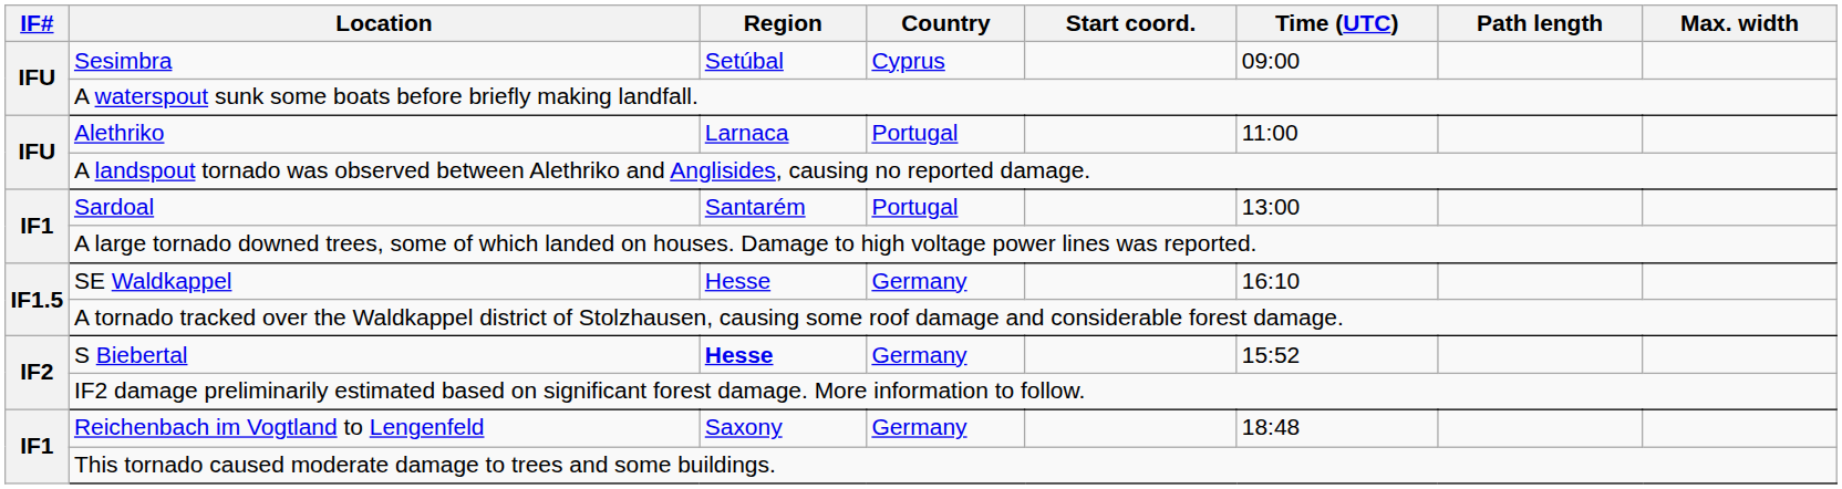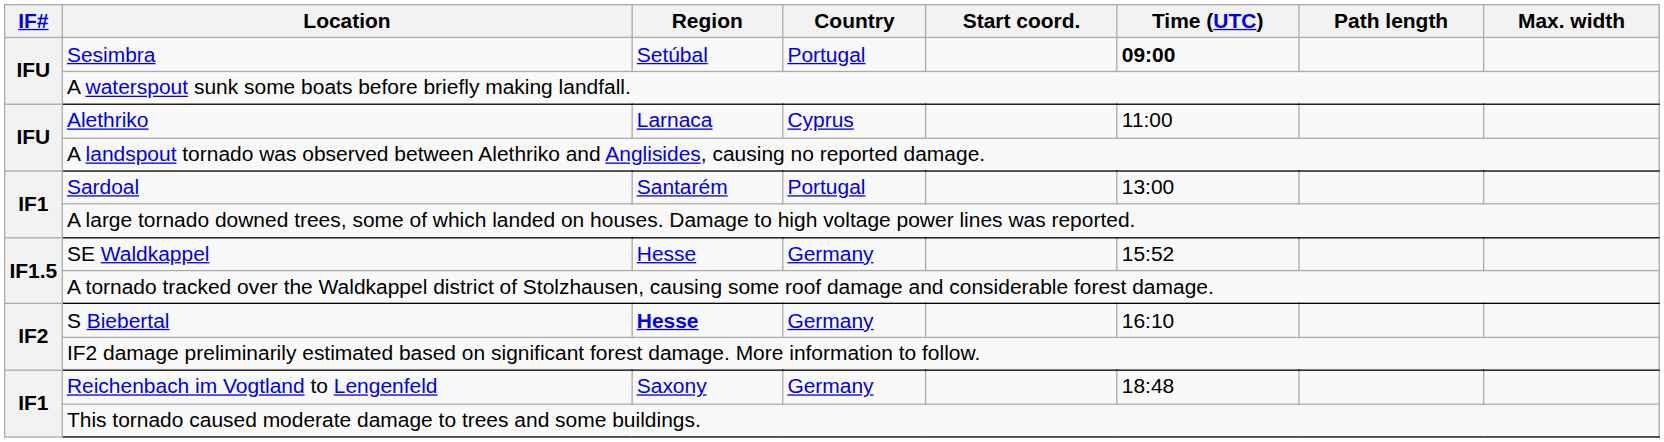Sesimbra | Country: Cyprus -> Portugal
Sesimbra | Time (UTC): normal -> bold
Alethriko | Country: Portugal -> Cyprus
SE Waldkappel | Time (UTC): 16:10 -> 15:52
S Biebertal | Time (UTC): 15:52 -> 16:10
